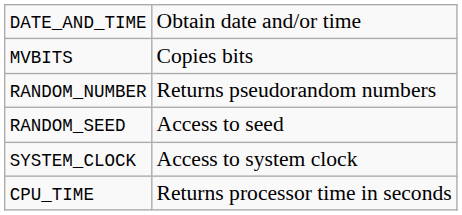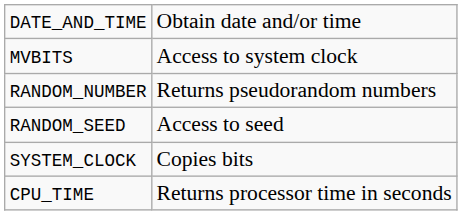MVBITS | column 2: Copies bits -> Access to system clock
SYSTEM_CLOCK | column 2: Access to system clock -> Copies bits
